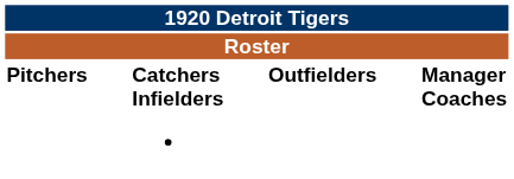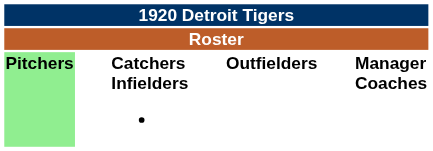Pitchers | column 1: no background -> lightgreen background
